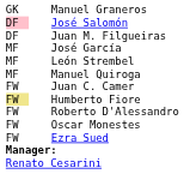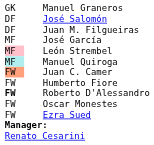José Salomón | column 1: pink background -> no background
León Strembel | column 1: no background -> pink background
Manuel Quiroga | column 1: no background -> paleturquoise background
Juan C. Camer | column 1: no background -> lightsalmon background
Humberto Fiore | column 1: khaki background -> no background
Roberto D'Alessandro | column 1: normal -> bold
